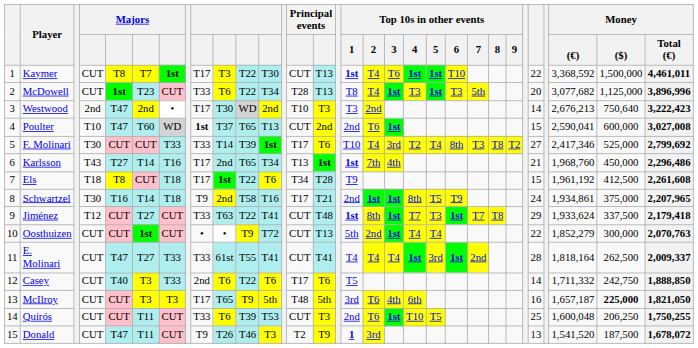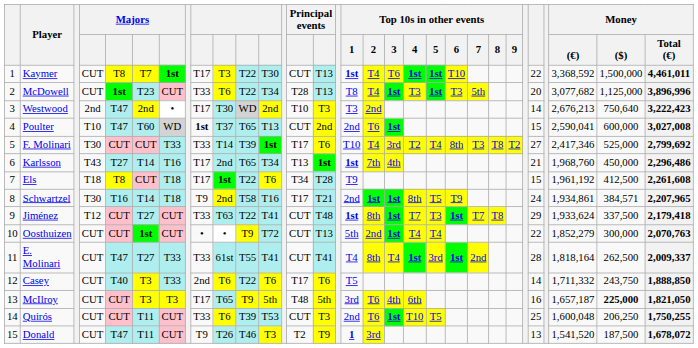Schwartzel | Money / ($): 375,000 -> 384,571
E. Molinari | Top 10s in other events / 2: T4 -> 8th
Casey | Money / ($): 242,750 -> 243,750
